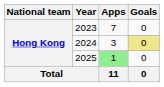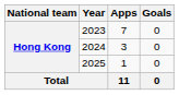2024 | Goals: khaki background -> no background
2025 | Apps: lightgreen background -> no background
